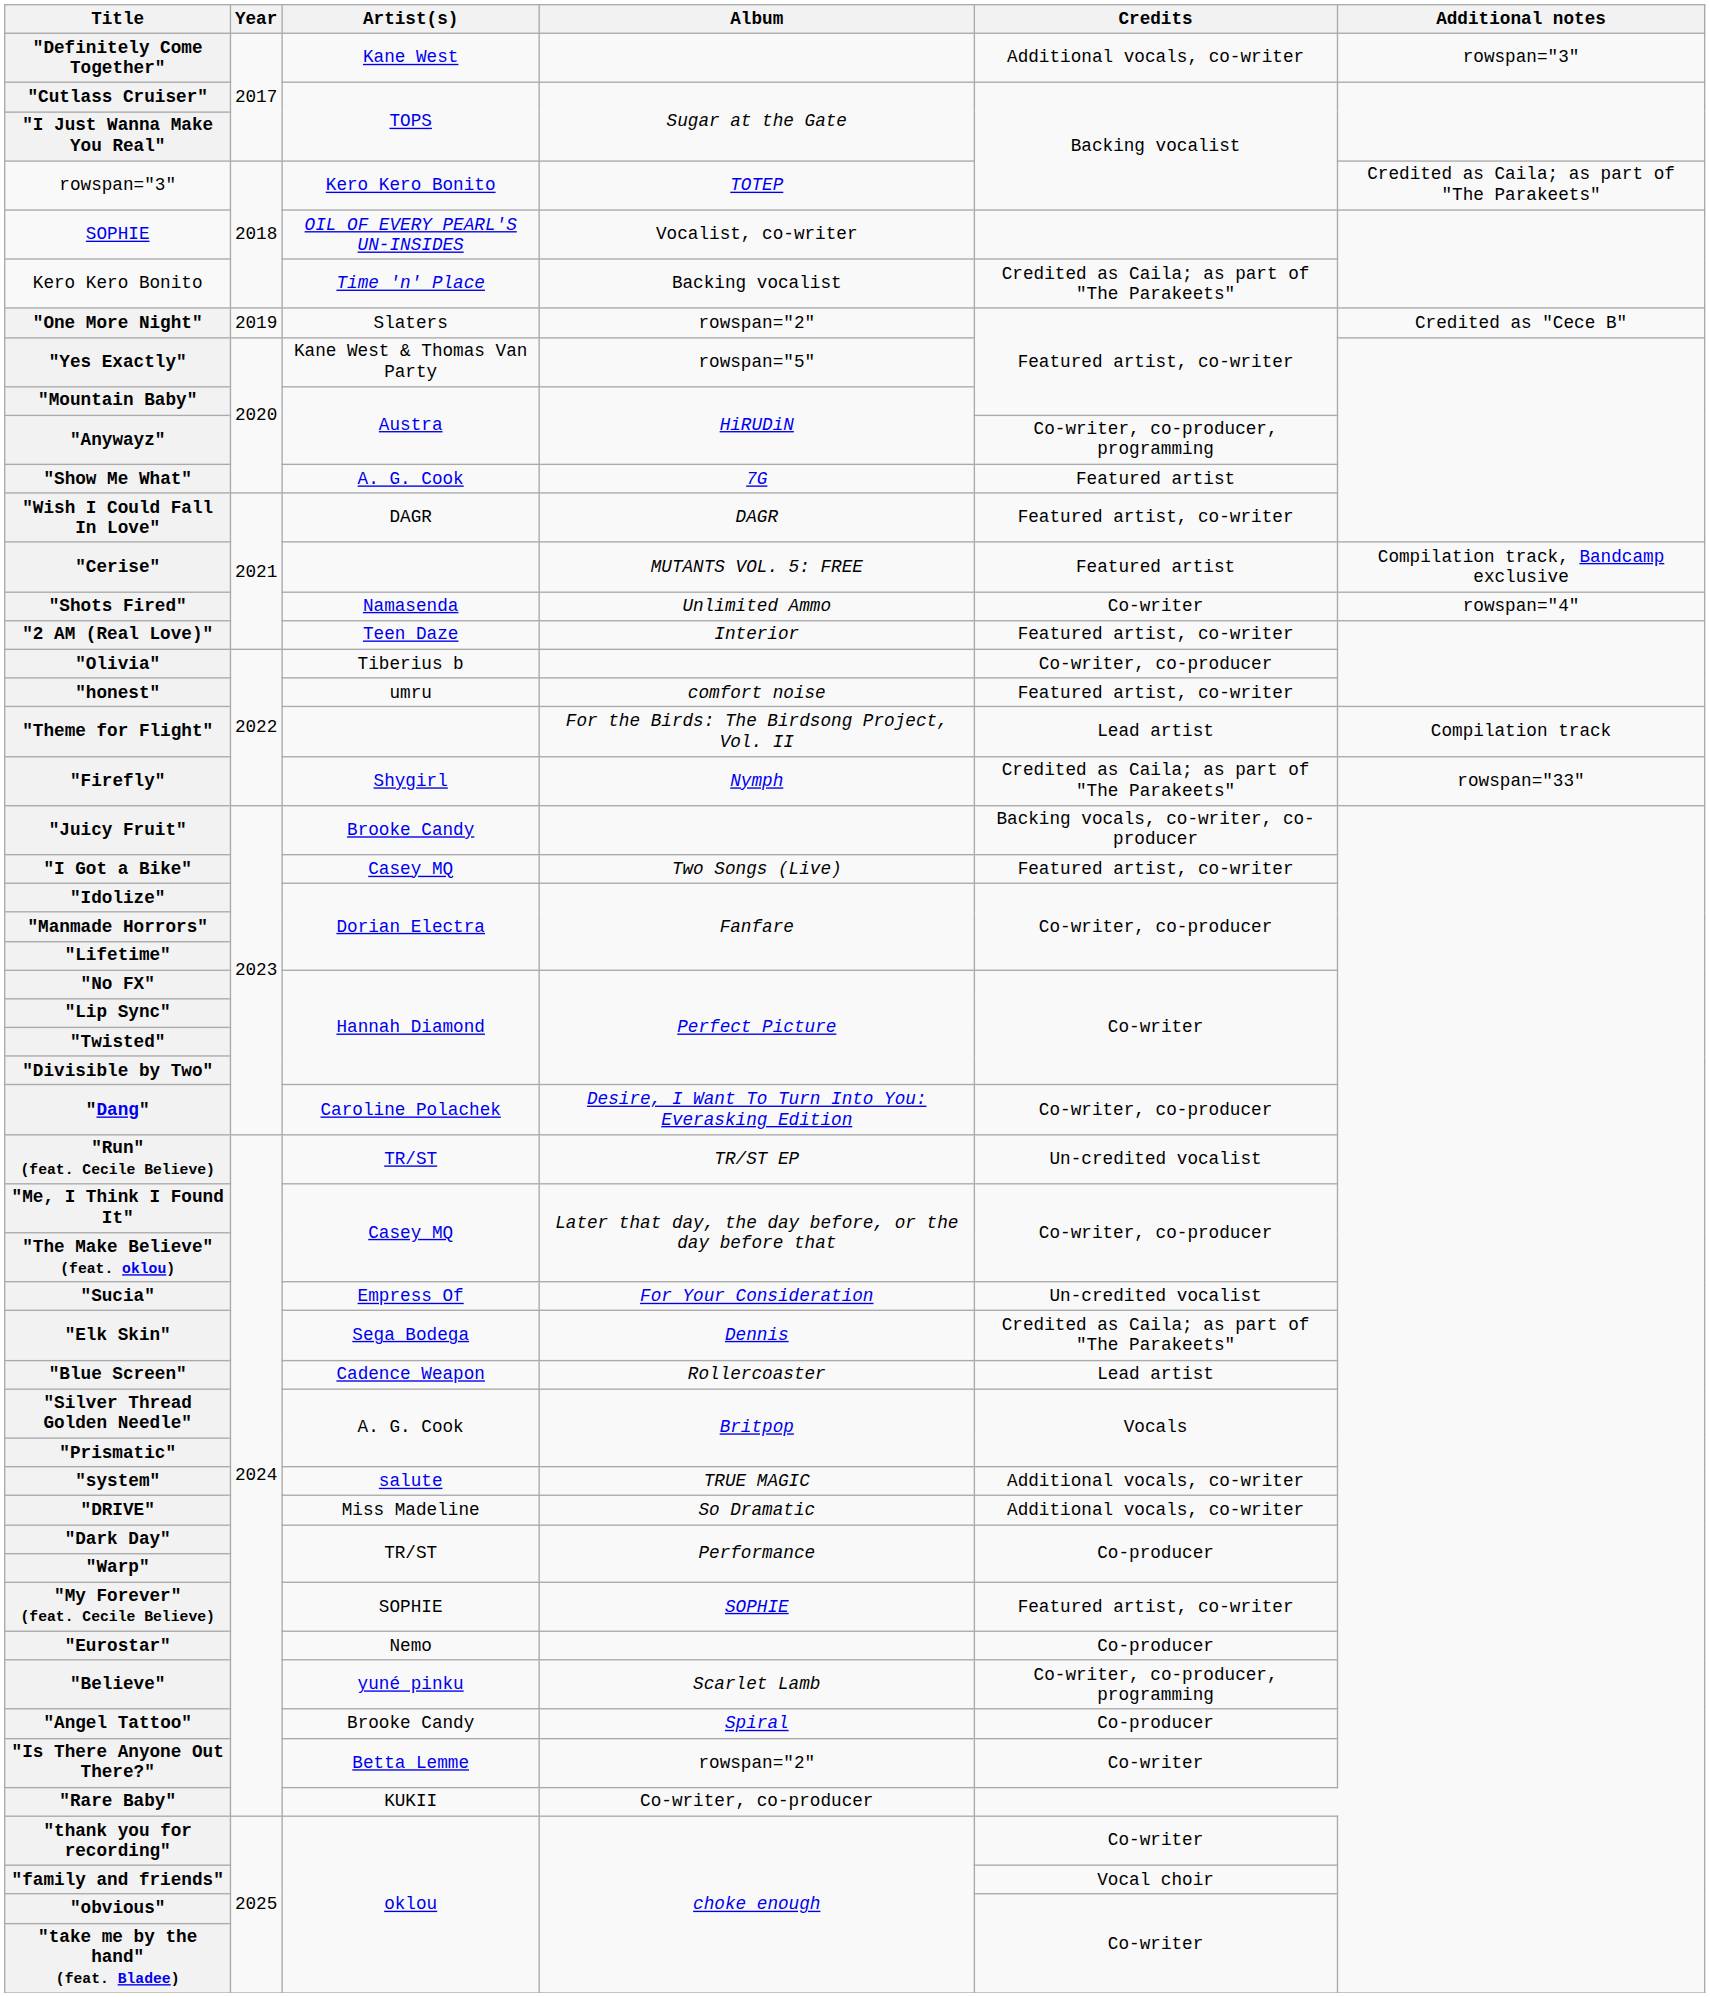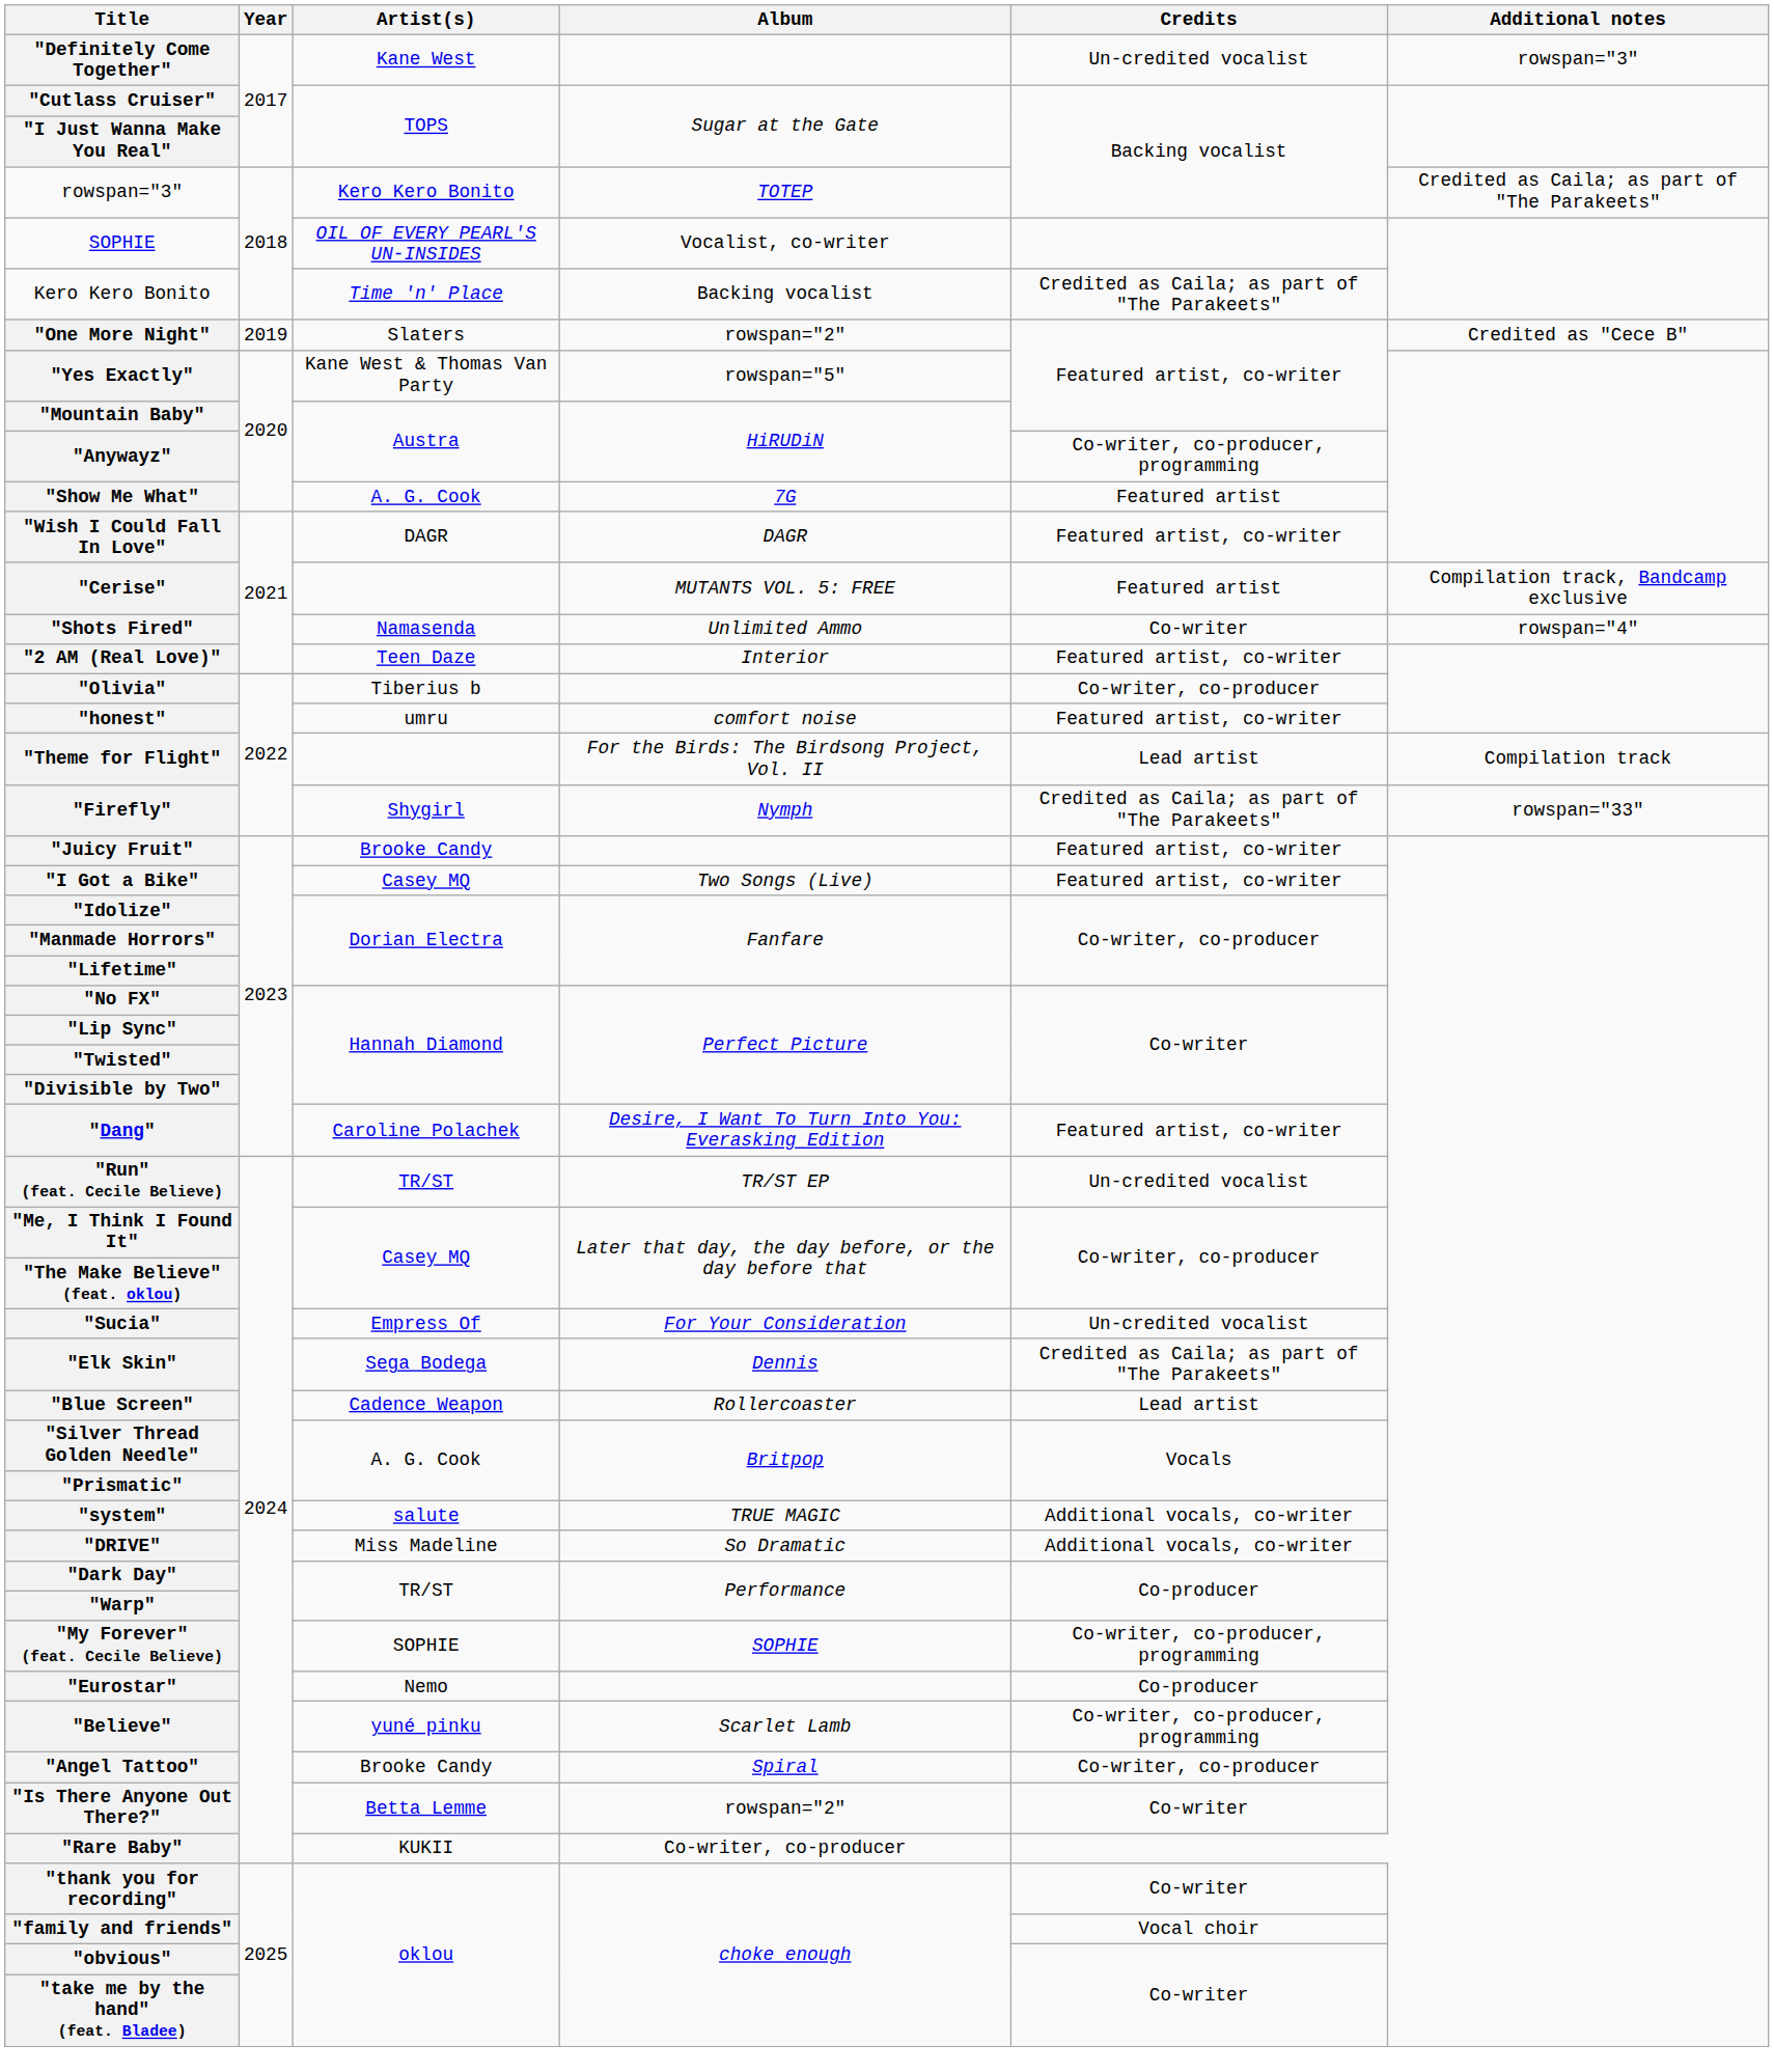"Definitely Come Together" | Credits: Additional vocals, co-writer -> Un-credited vocalist
"Juicy Fruit" | Credits: Backing vocals, co-writer, co-producer -> Featured artist, co-writer
"Dang" | Credits: Co-writer, co-producer -> Featured artist, co-writer
"My Forever" (feat. Cecile Believe) | Credits: Featured artist, co-writer -> Co-writer, co-producer, programming
"Angel Tattoo" | Credits: Co-producer -> Co-writer, co-producer
